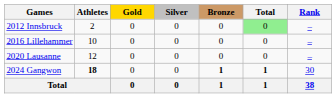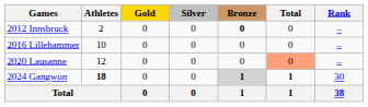2012 Innsbruck | Bronze: normal -> bold
2012 Innsbruck | Total: lightgreen background -> no background
2020 Lausanne | Total: no background -> lightsalmon background
2024 Gangwon | Bronze: no background -> lightgrey background
